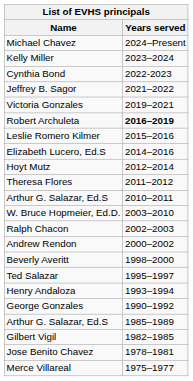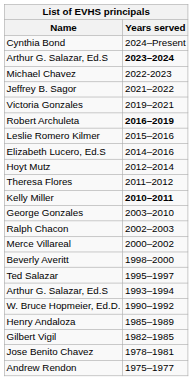row 3 | Name: Michael Chavez -> Cynthia Bond
row 4 | Name: Kelly Miller -> Arthur G. Salazar, Ed.S
row 4 | Years served: normal -> bold
row 5 | Name: Cynthia Bond -> Michael Chavez
row 13 | Name: Arthur G. Salazar, Ed.S -> Kelly Miller
row 13 | Years served: normal -> bold
row 14 | Name: W. Bruce Hopmeier, Ed.D. -> George Gonzales
row 16 | Name: Andrew Rendon -> Merce Villareal
row 19 | Name: Henry Andaloza -> Arthur G. Salazar, Ed.S
row 20 | Name: George Gonzales -> W. Bruce Hopmeier, Ed.D.
row 21 | Name: Arthur G. Salazar, Ed.S -> Henry Andaloza
row 24 | Name: Merce Villareal -> Andrew Rendon
